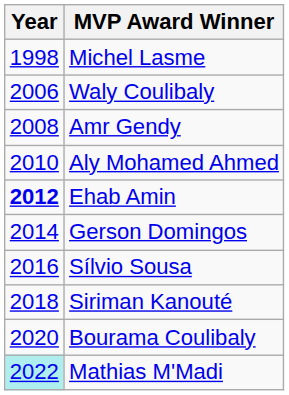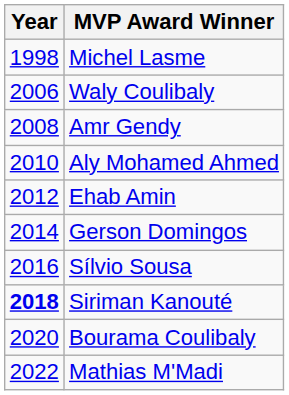Ehab Amin | Year: bold -> normal
Siriman Kanouté | Year: normal -> bold
Mathias M'Madi | Year: paleturquoise background -> no background
